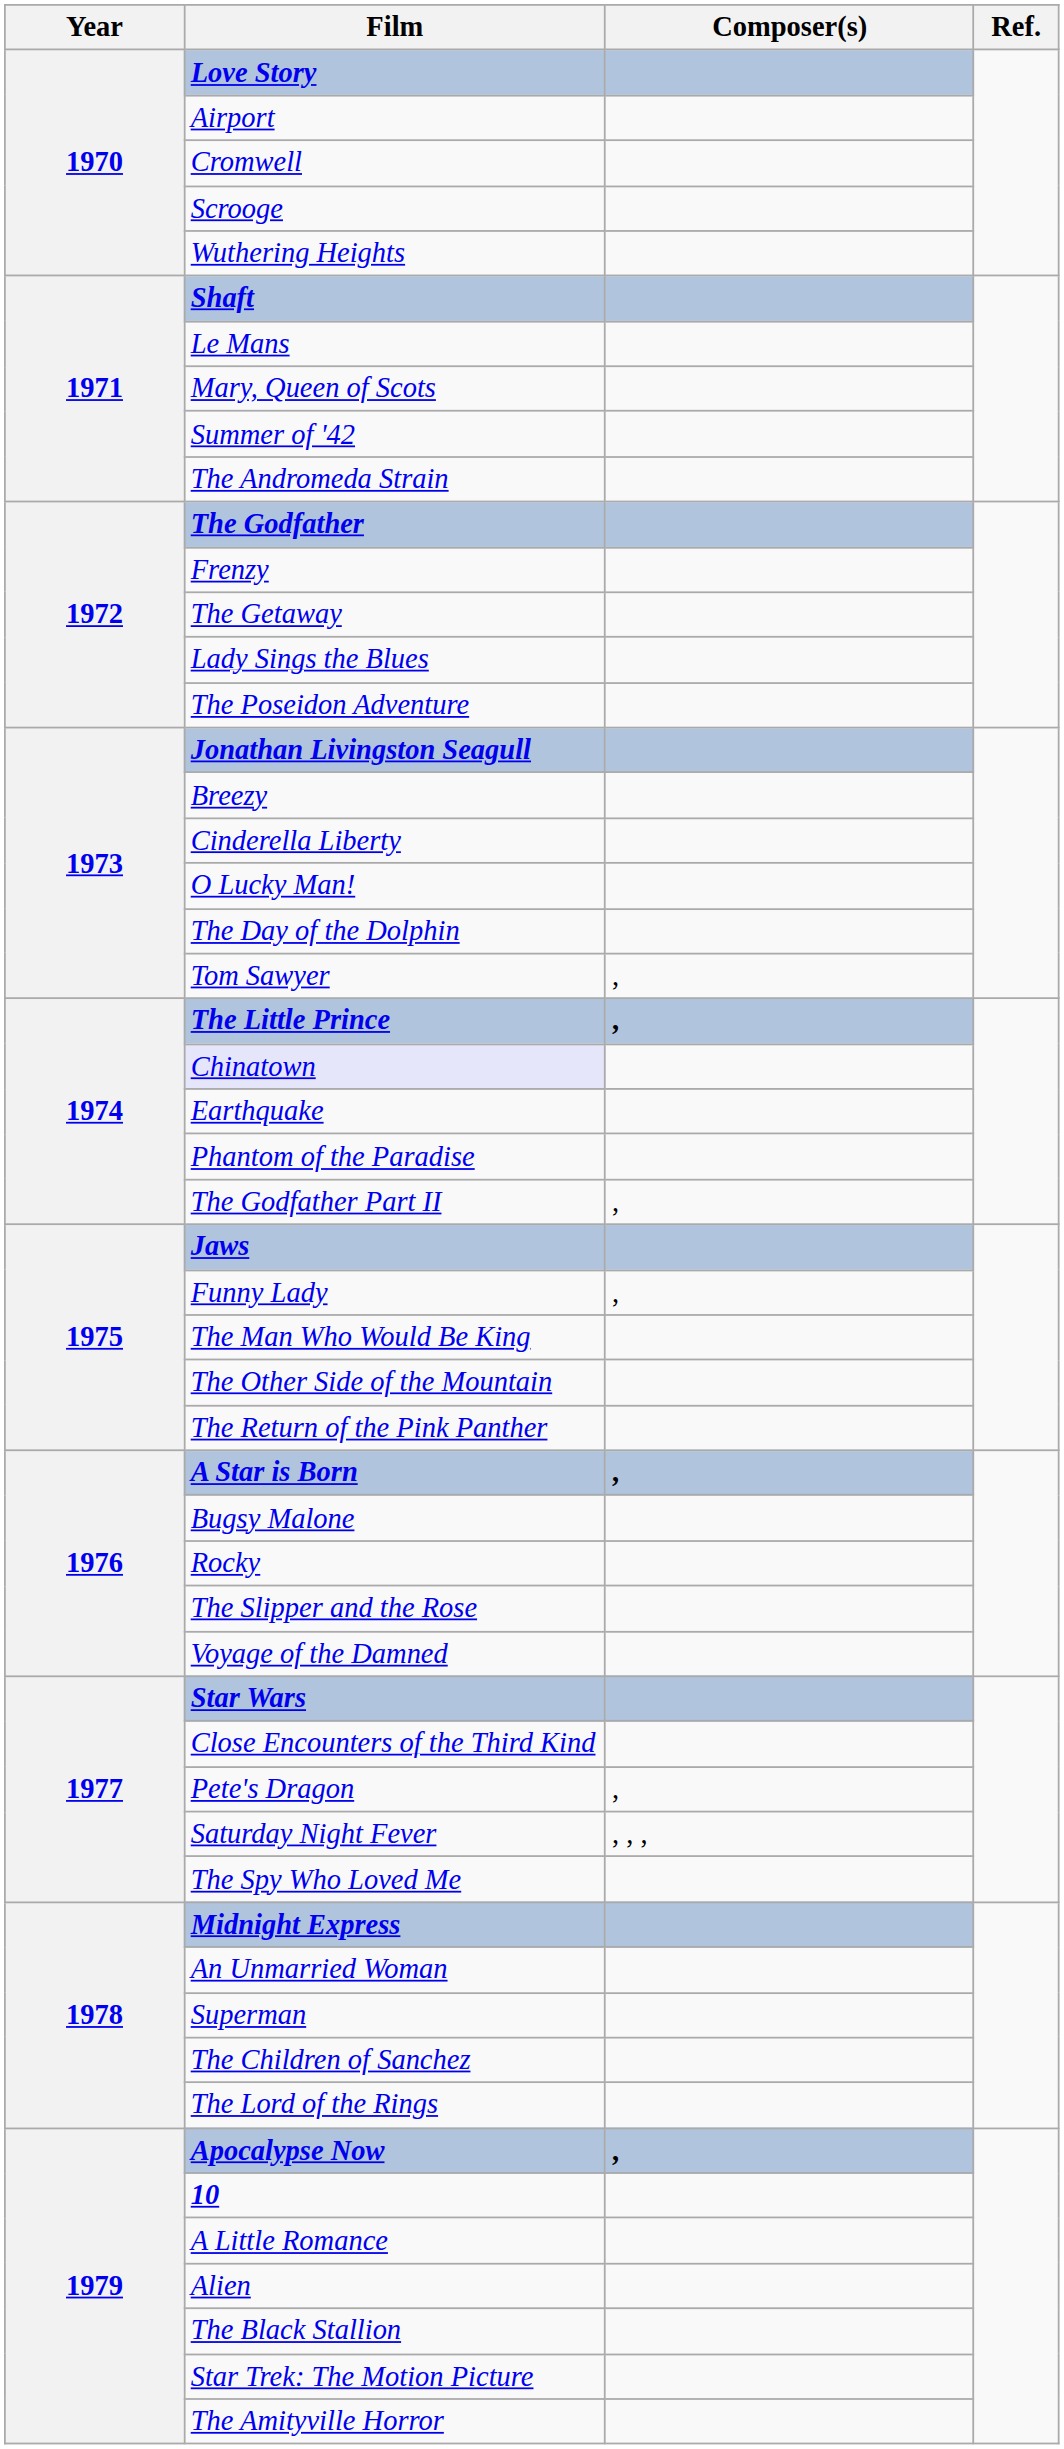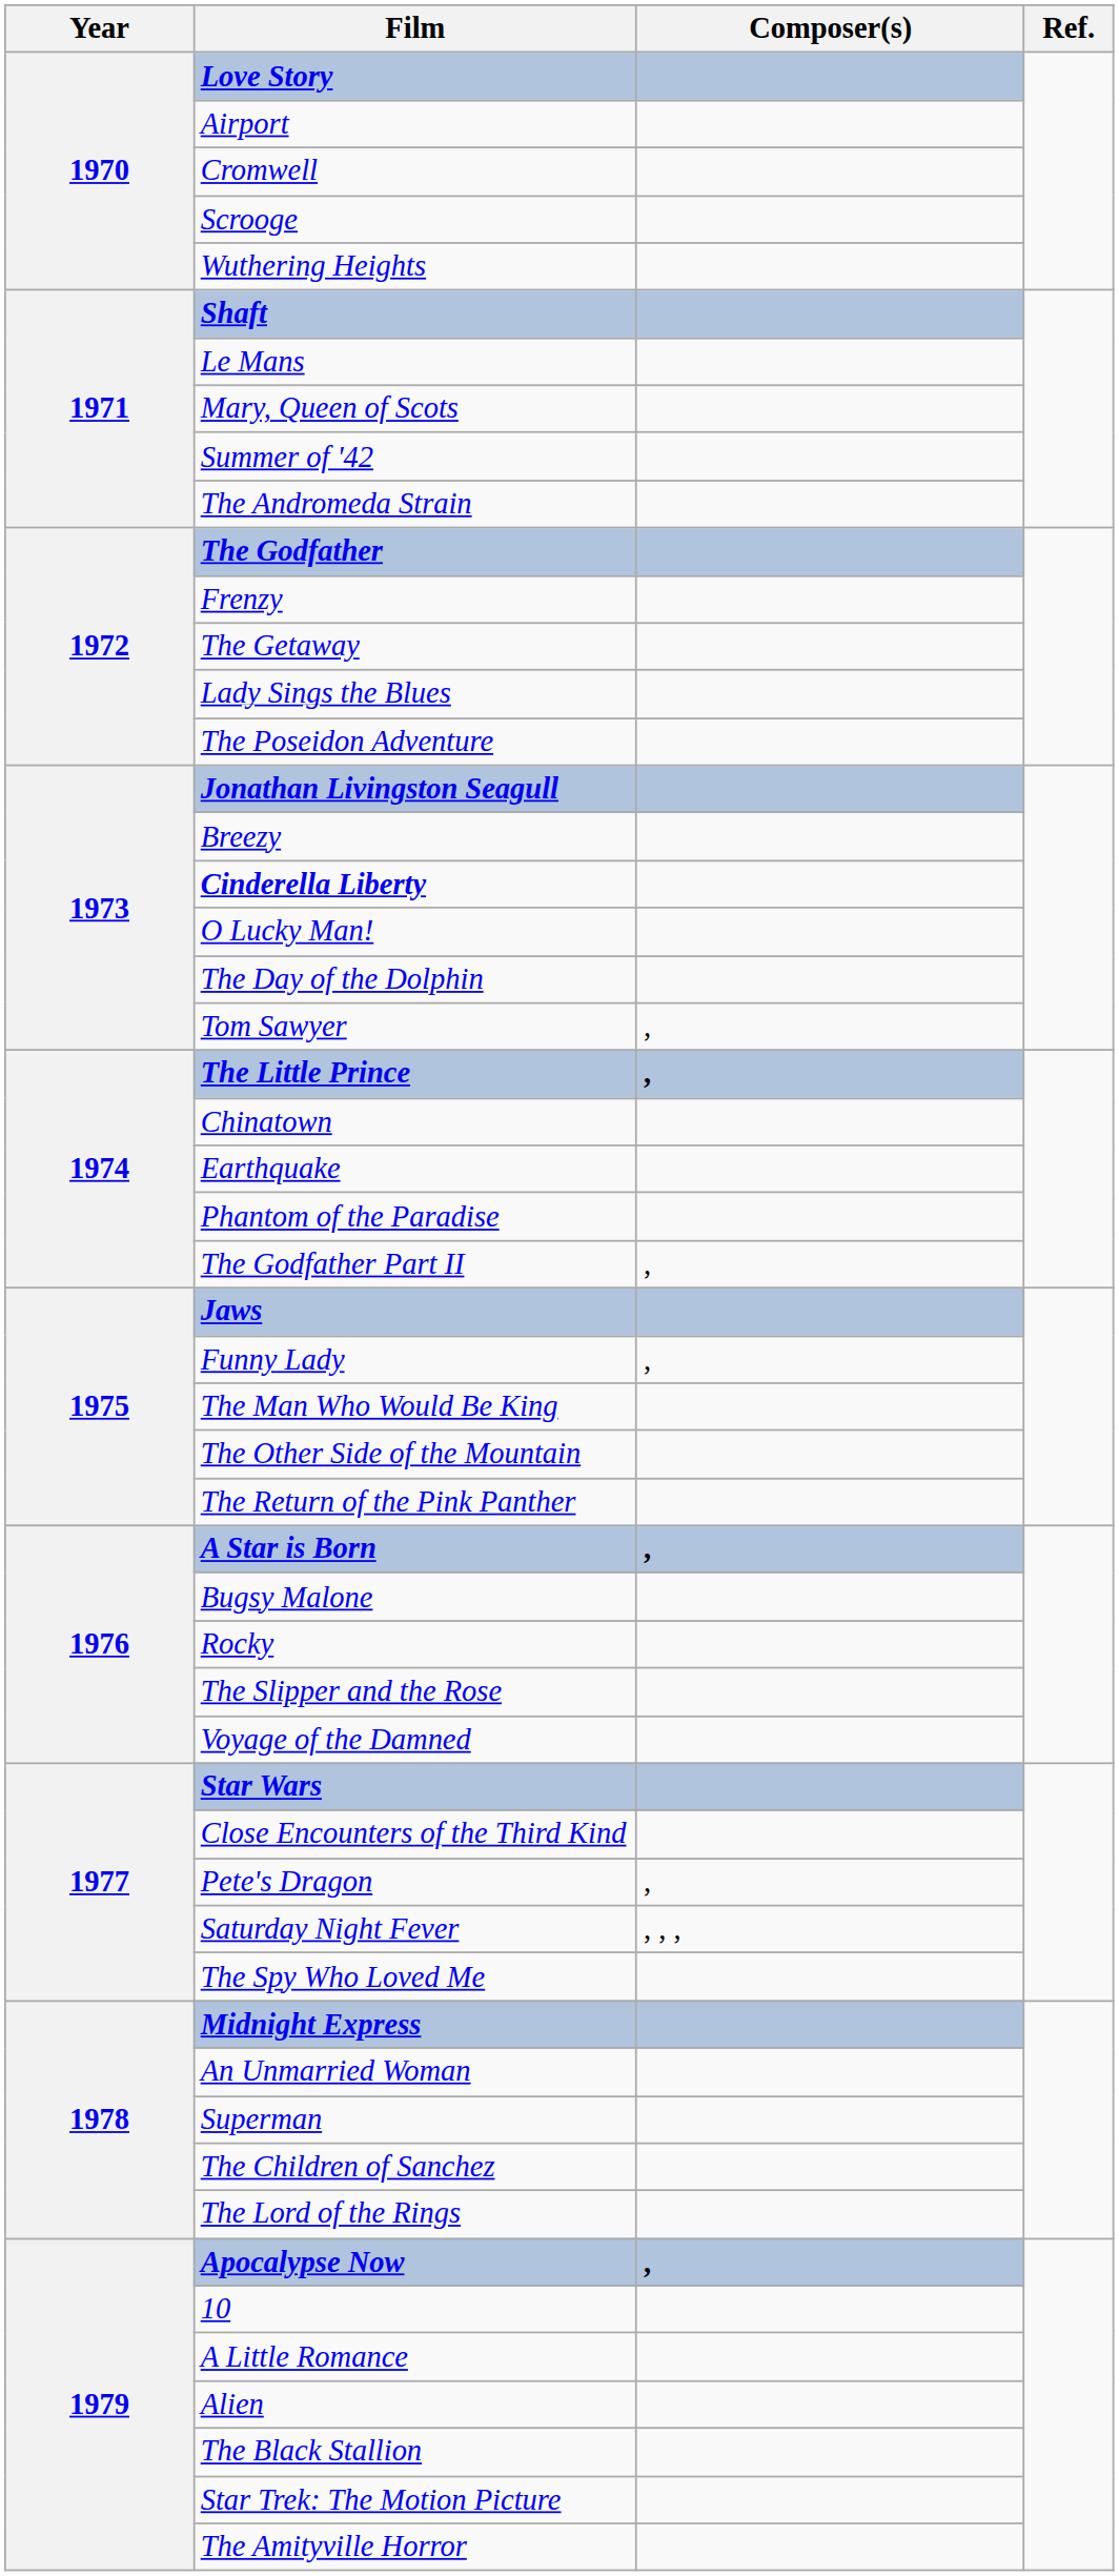Cinderella Liberty | Film: normal -> bold
Chinatown | Film: lavender background -> no background
10 | Film: bold -> normal
